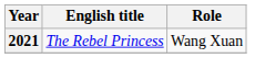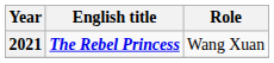2021 | English title: normal -> bold
